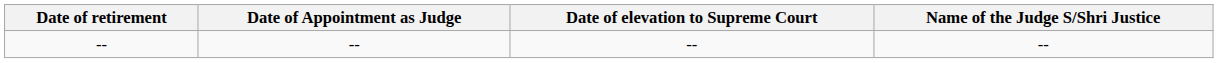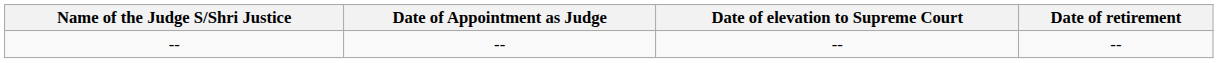columns swapped: Name of the Judge S/Shri Justice <-> Date of retirement
